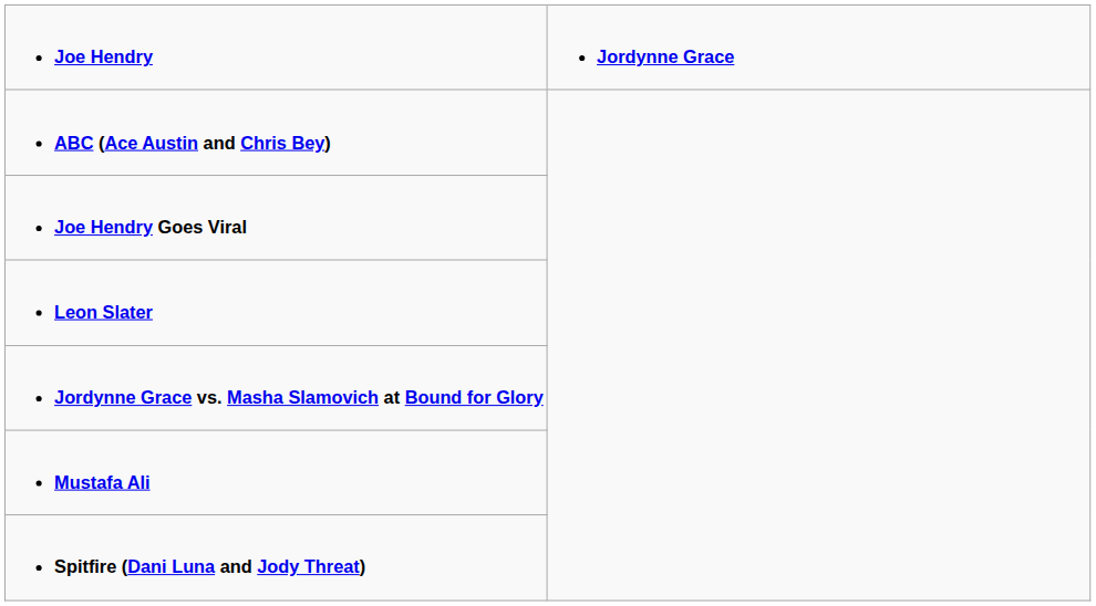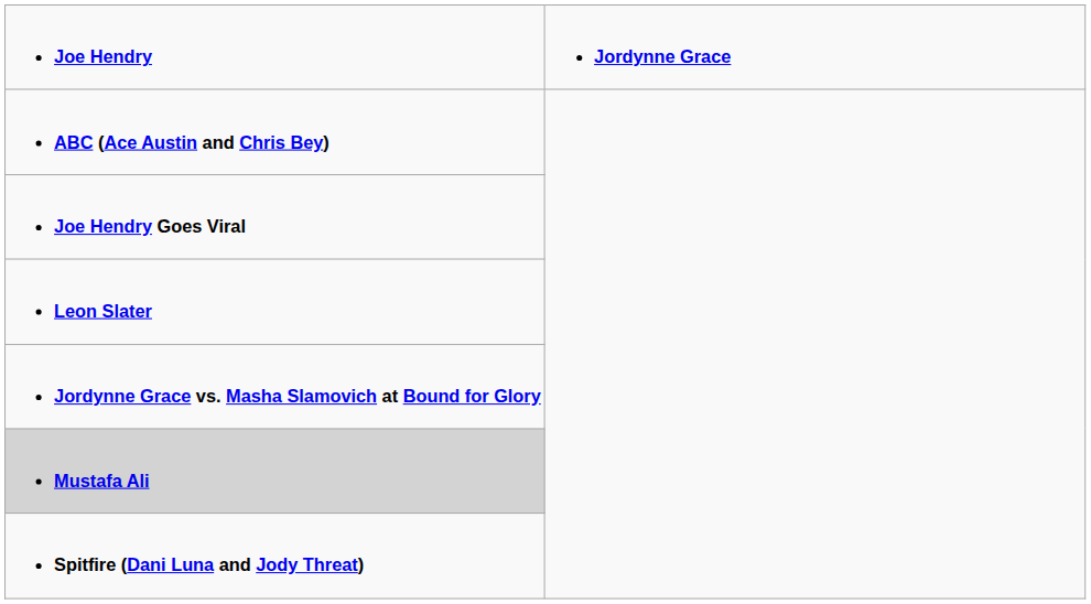Mustafa Ali | column 1: no background -> lightgrey background
